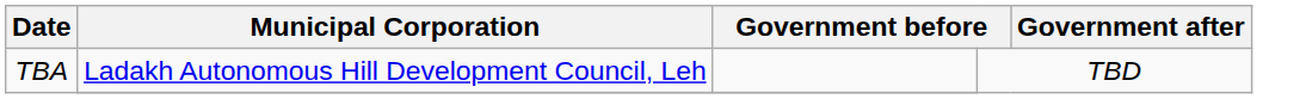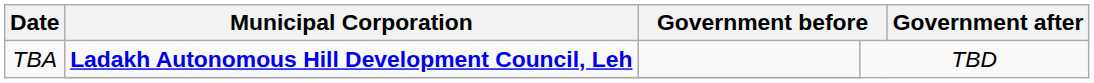TBA / Ladakh Autonomous Hill Development Council, Leh | Municipal Corporation: normal -> bold
